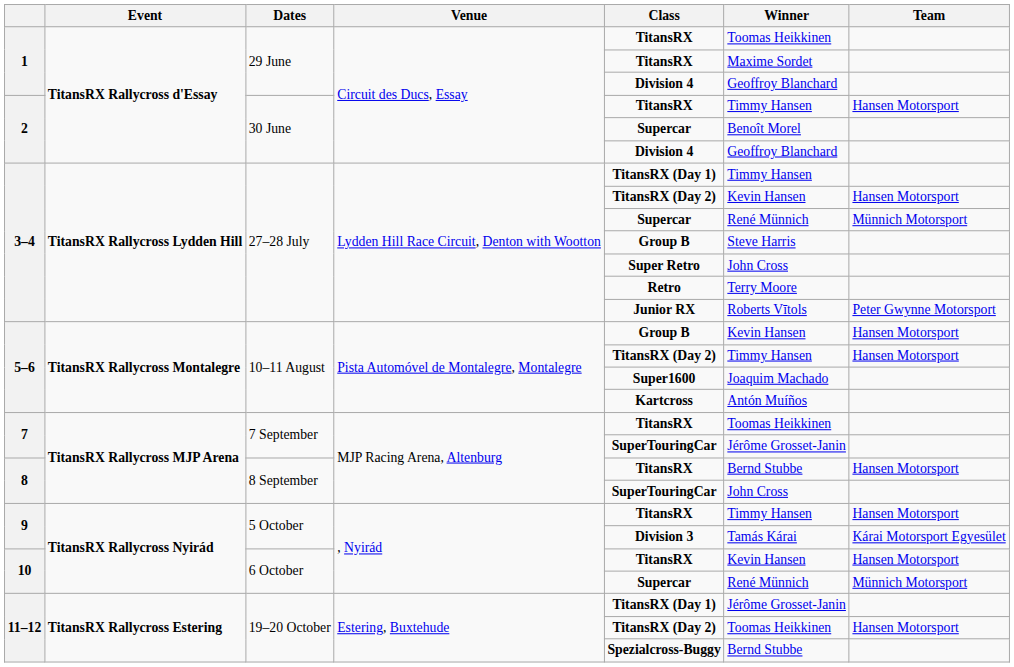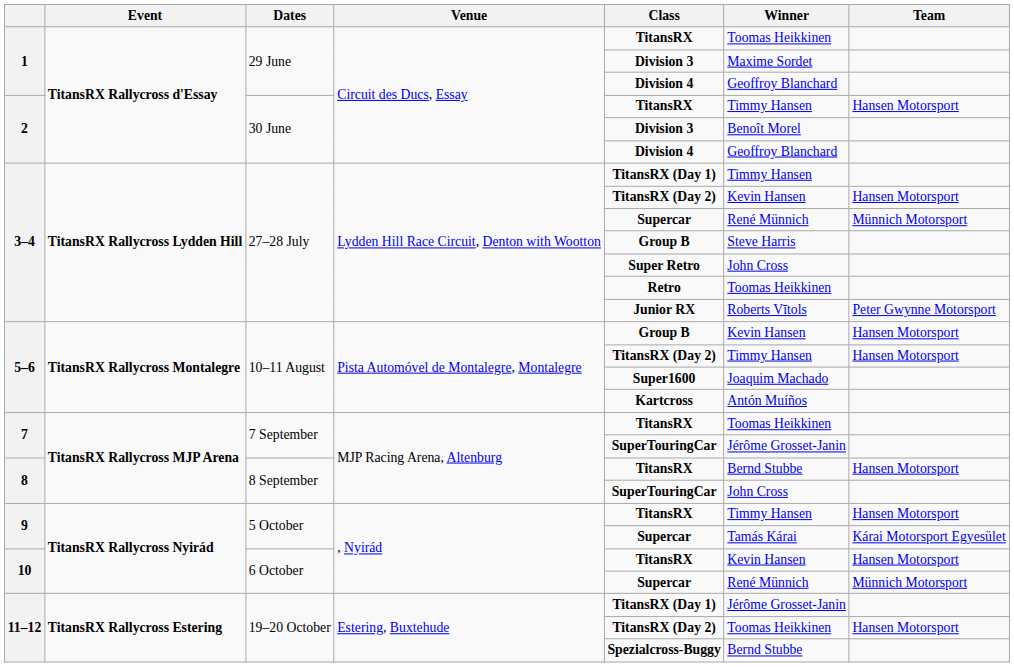row 3 | Class: TitansRX -> Division 3
row 6 | Class: Supercar -> Division 3
row 13 | Winner: Terry Moore -> Toomas Heikkinen
row 24 | Class: Division 3 -> Supercar
